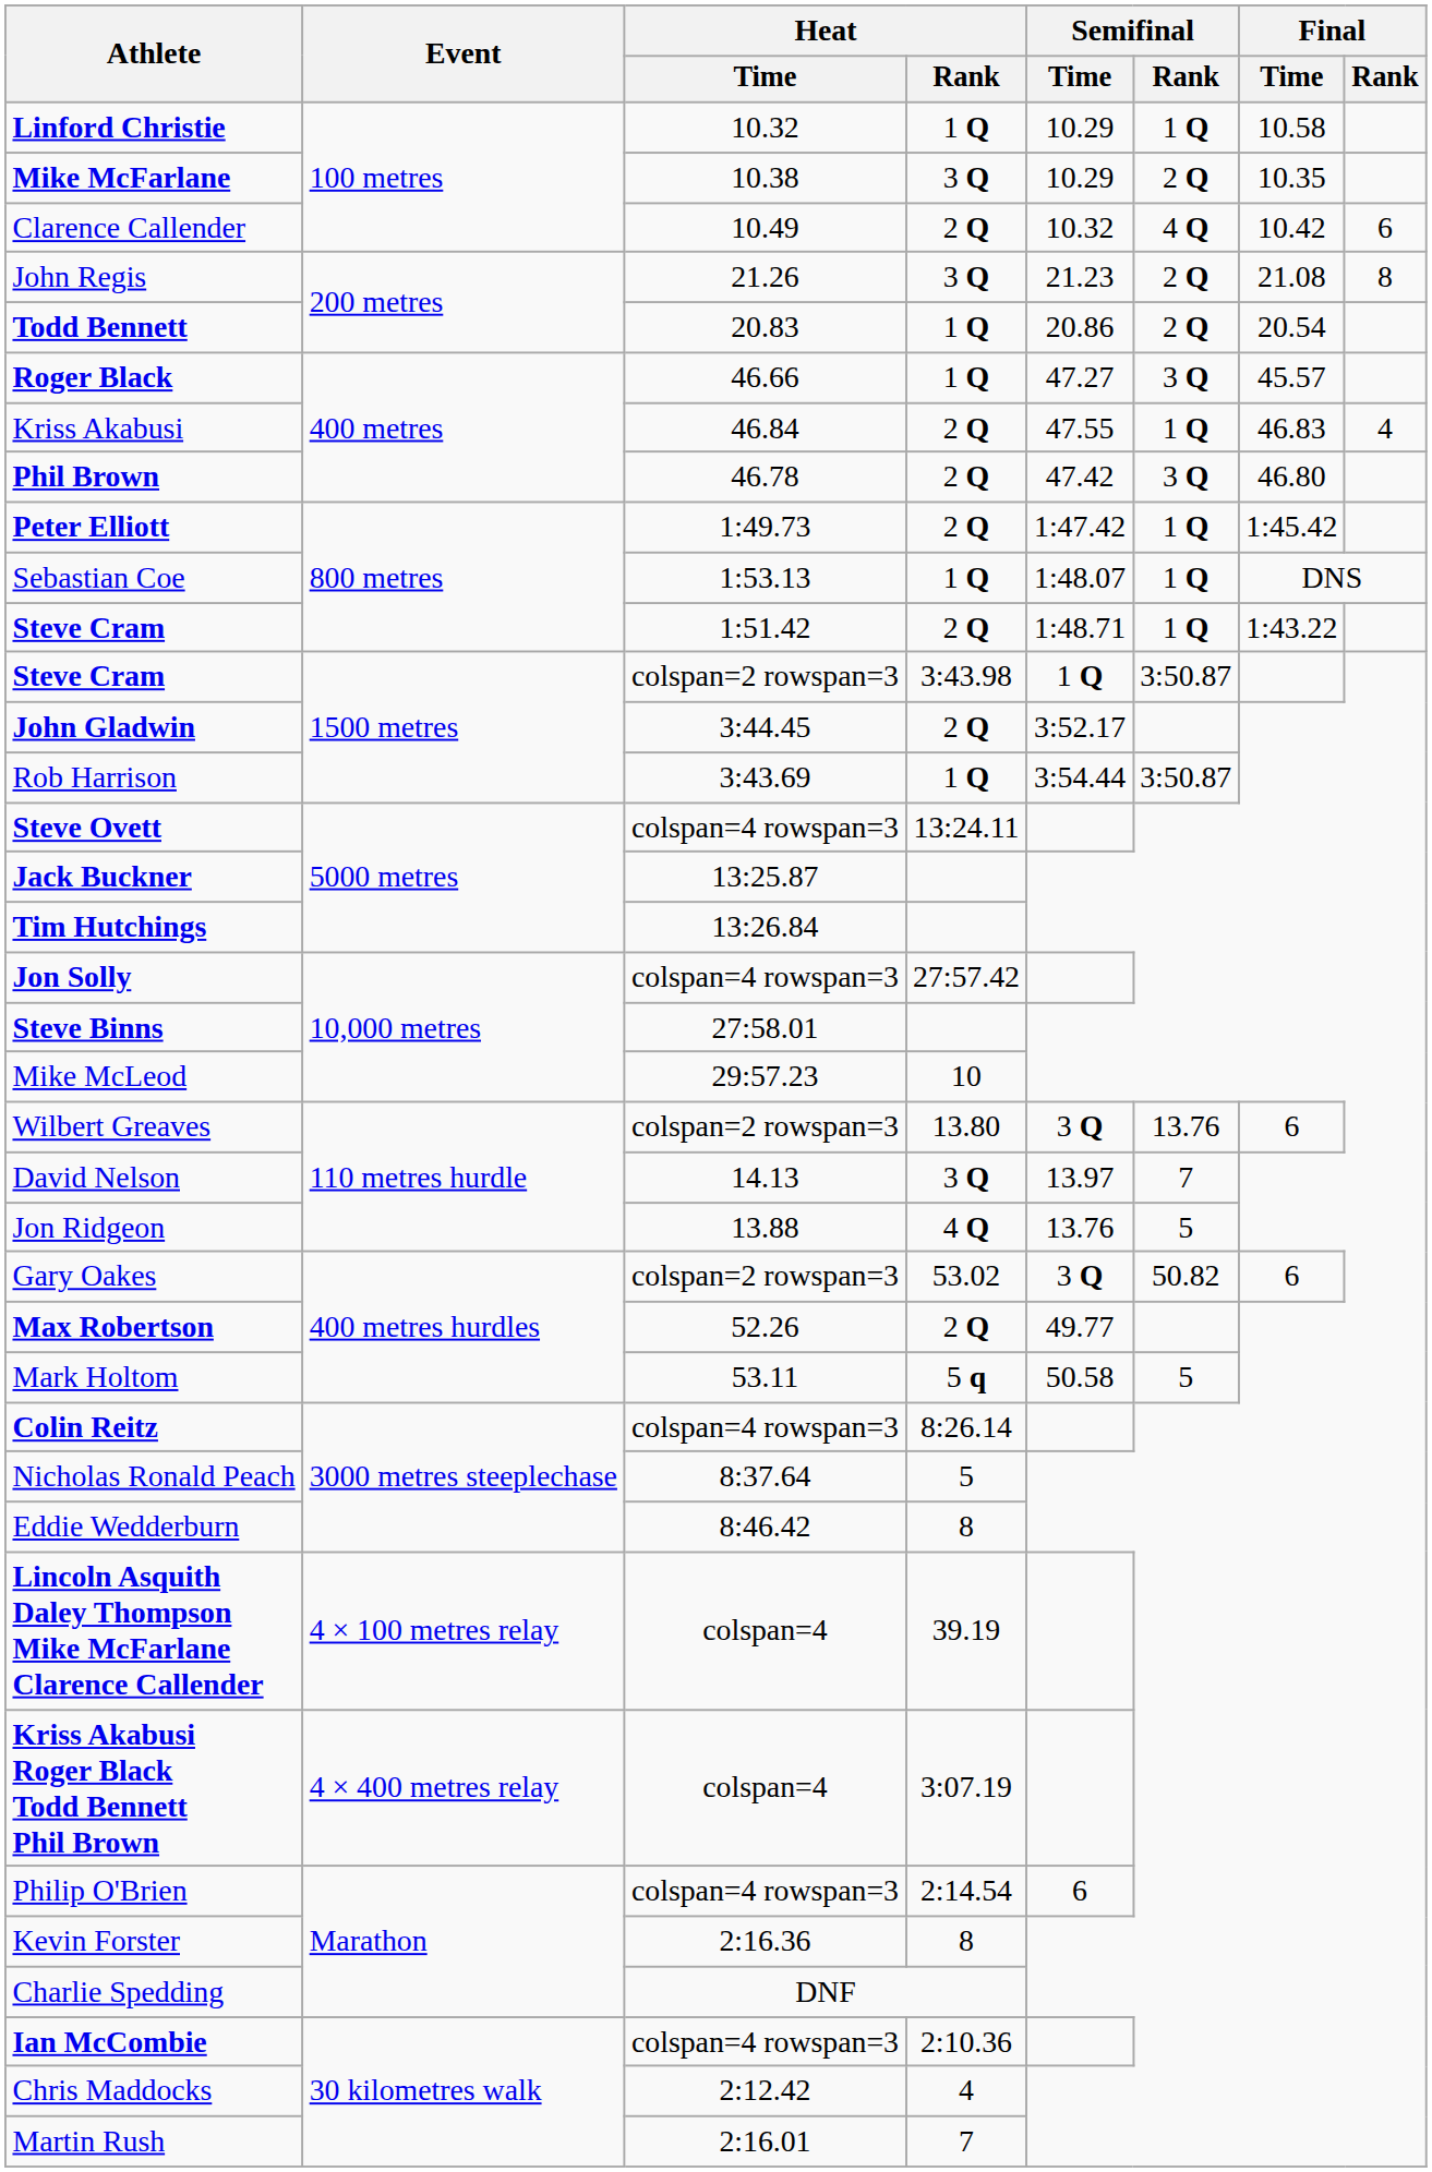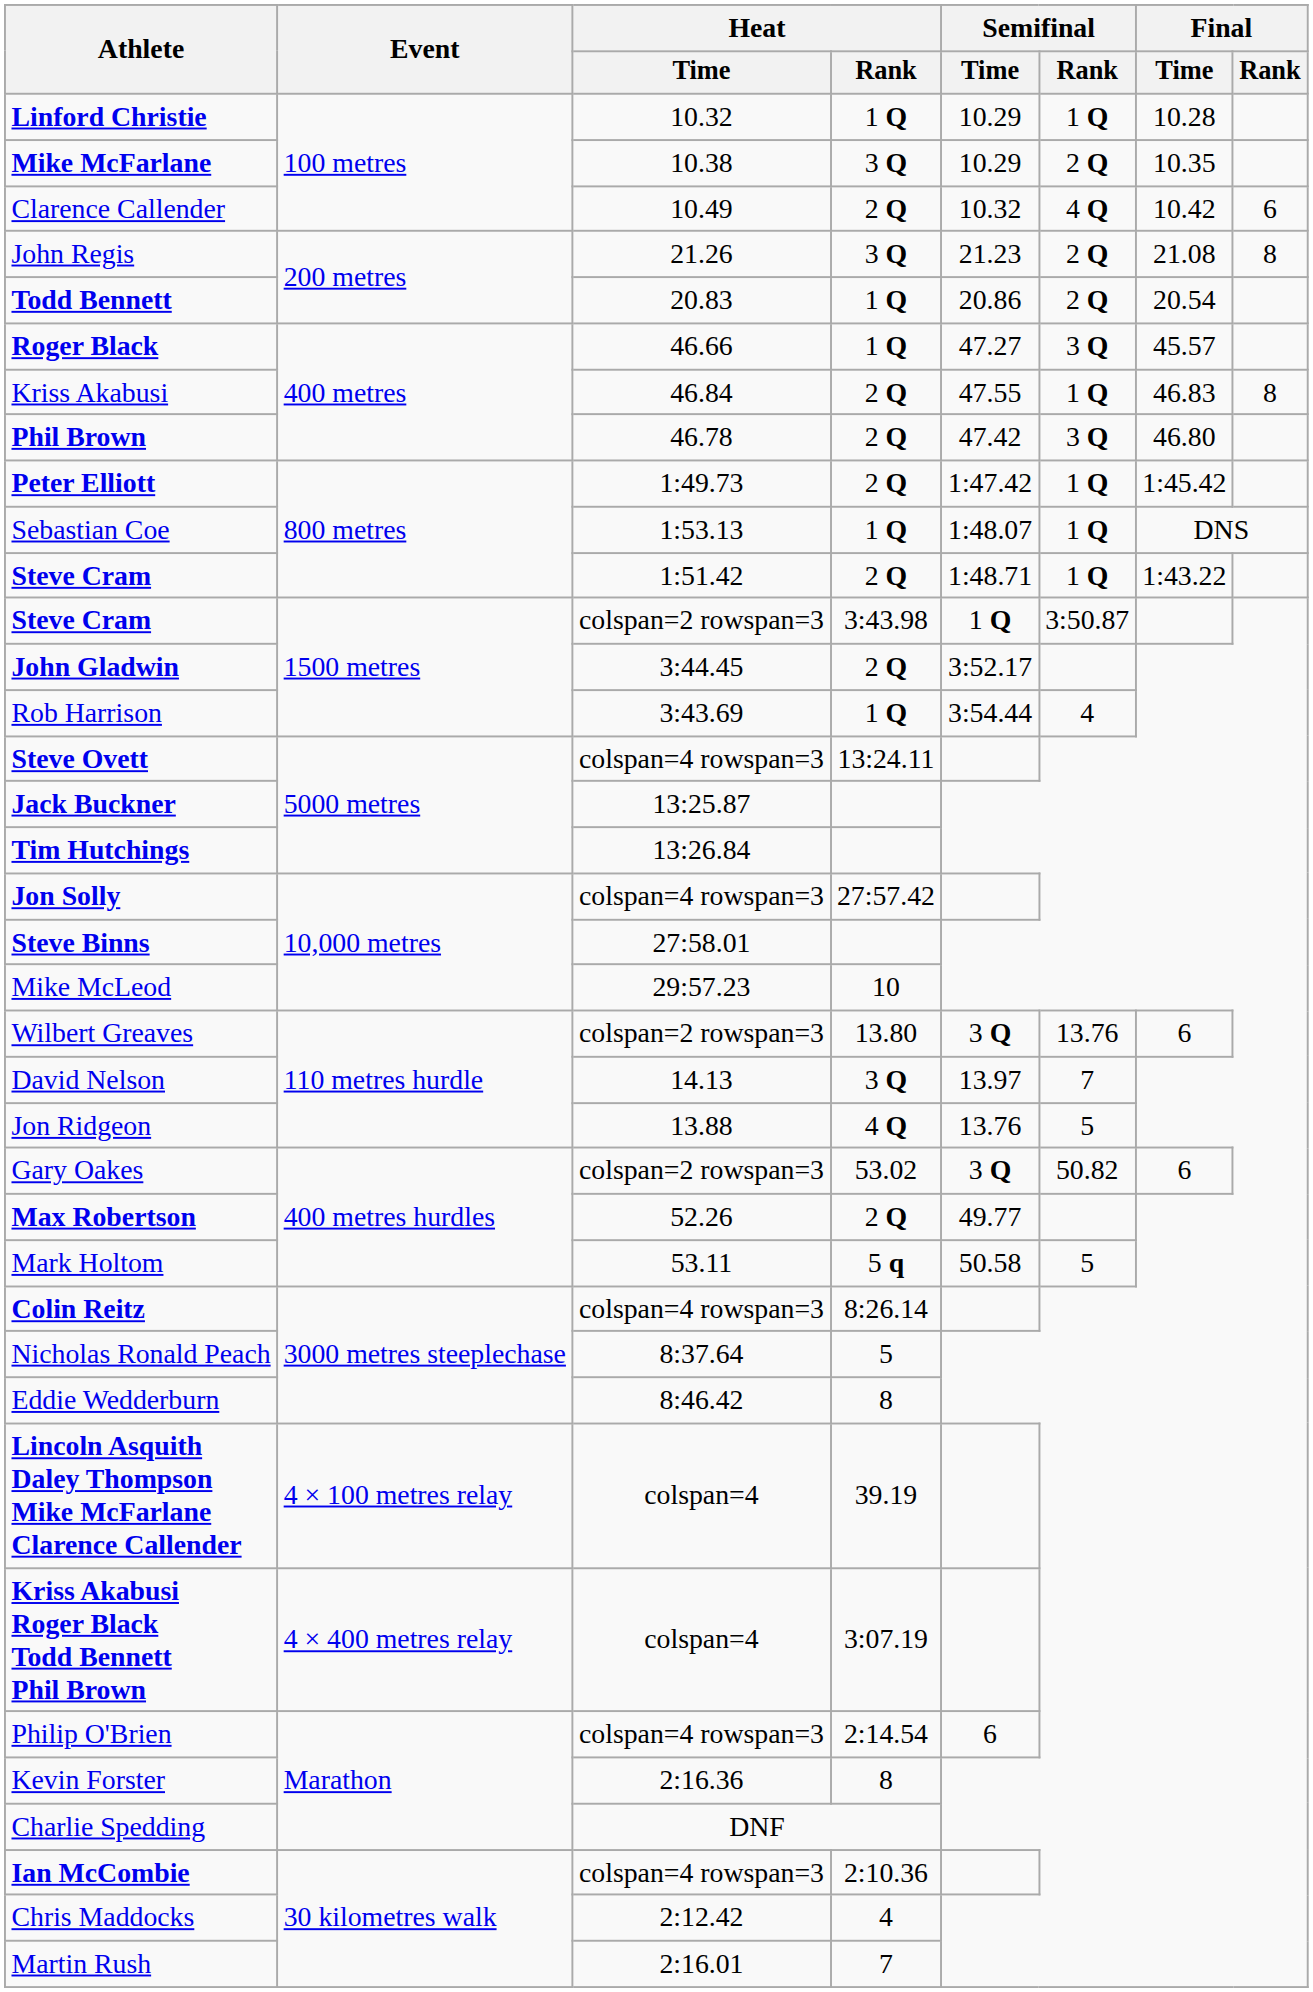Linford Christie | Final / Time: 10.58 -> 10.28
Kriss Akabusi | Final / Rank: 4 -> 8
Rob Harrison | Semifinal / Rank: 3:50.87 -> 4
